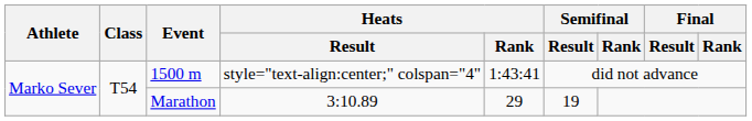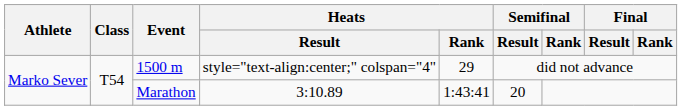1500 m | Heats / Rank: 1:43:41 -> 29
Marathon | Heats / Rank: 29 -> 1:43:41
Marathon | Semifinal / Result: 19 -> 20
